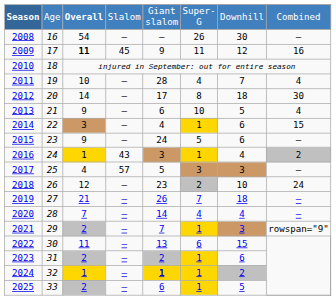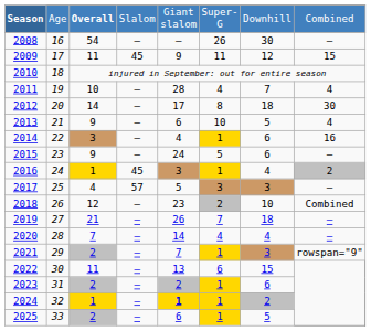2009 | column 3: bold -> normal
2009 | column 8: 16 -> 15
2014 | column 8: 15 -> 16
2016 | column 4: 43 -> 45
2018 | column 8: 24 -> Combined
